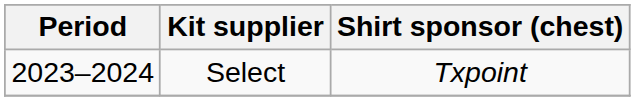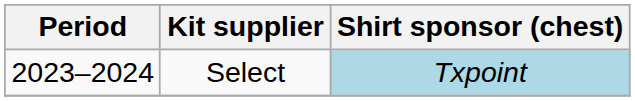Select | Shirt sponsor (chest): no background -> lightblue background
